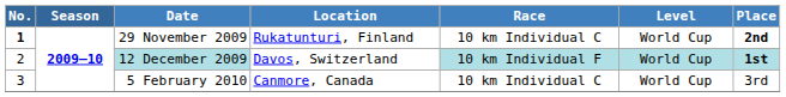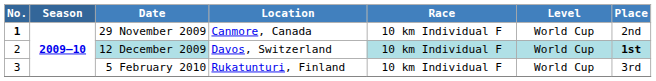29 November 2009 | Location: Rukatunturi, Finland -> Canmore, Canada
29 November 2009 | Race: 10 km Individual C -> 10 km Individual F
29 November 2009 | Place: bold -> normal
5 February 2010 | Location: Canmore, Canada -> Rukatunturi, Finland
5 February 2010 | Race: 10 km Individual C -> 10 km Individual F
